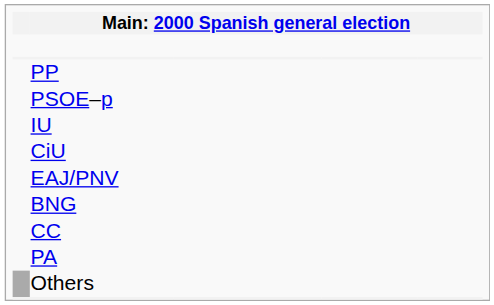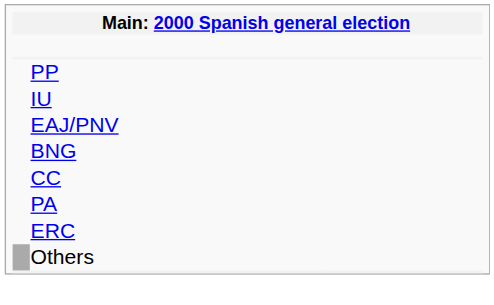- row: PSOE–p
- row: CiU
+ row: ERC
